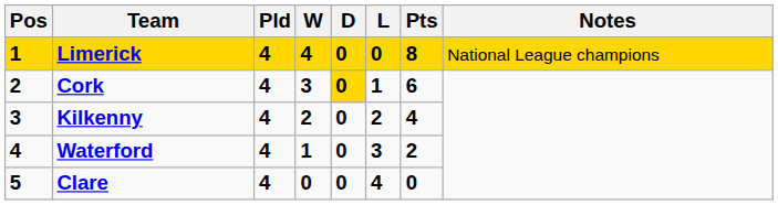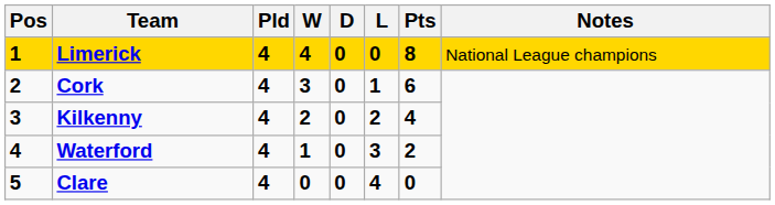Cork | D: gold background -> no background
